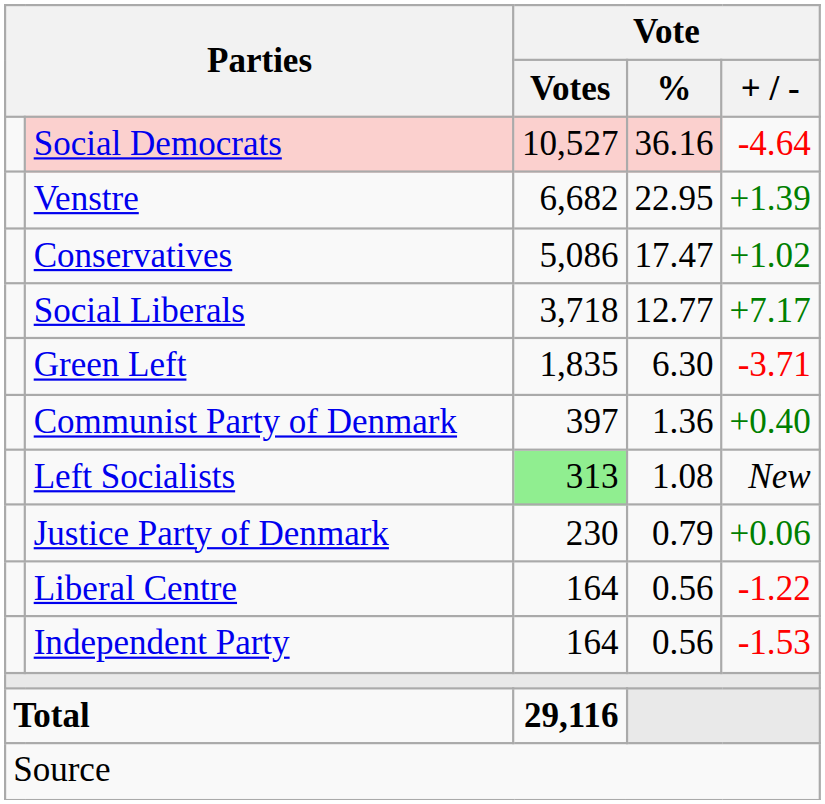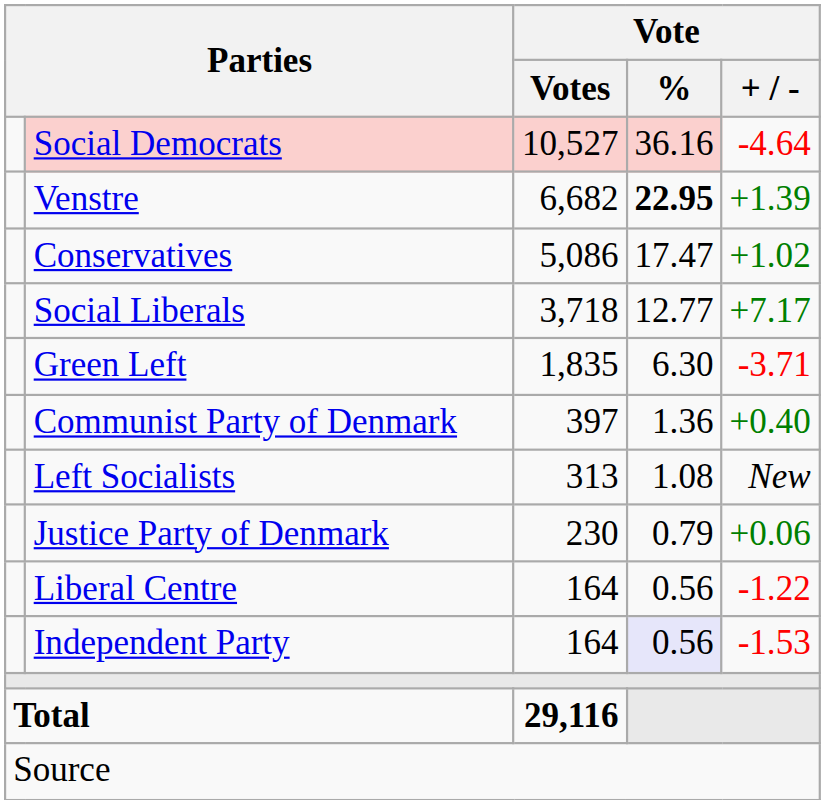Venstre | Vote / %: normal -> bold
Left Socialists | Vote / Votes: lightgreen background -> no background
Independent Party | Vote / %: no background -> lavender background
